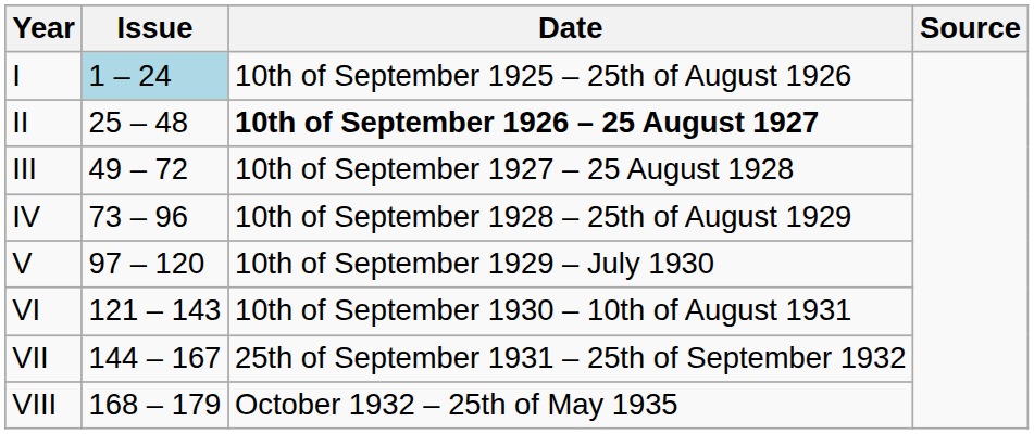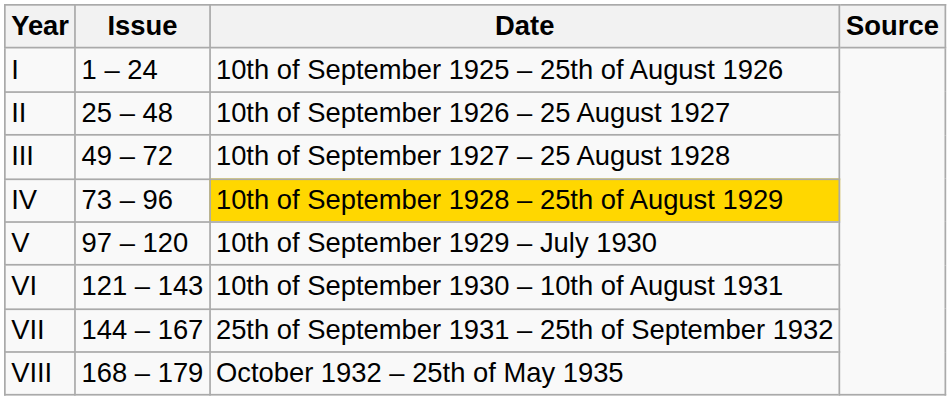I | Issue: lightblue background -> no background
II | Date: bold -> normal
IV | Date: no background -> gold background
